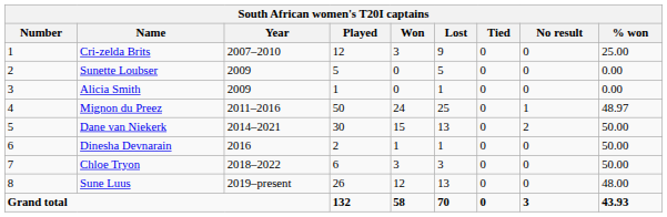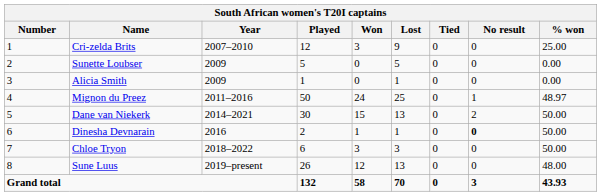Dinesha Devnarain | No result: normal -> bold
